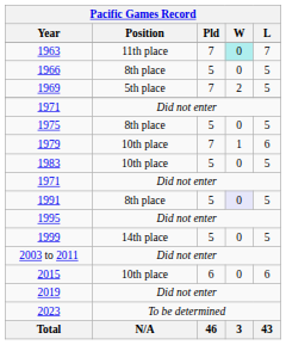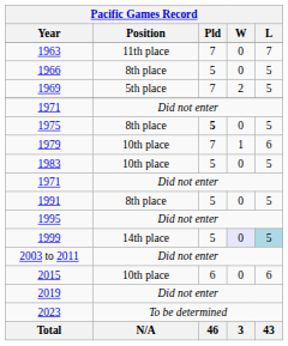1963 | W: paleturquoise background -> no background
1975 | Pld: normal -> bold
1991 | W: lavender background -> no background
1999 | W: no background -> lavender background
1999 | L: no background -> lightblue background
